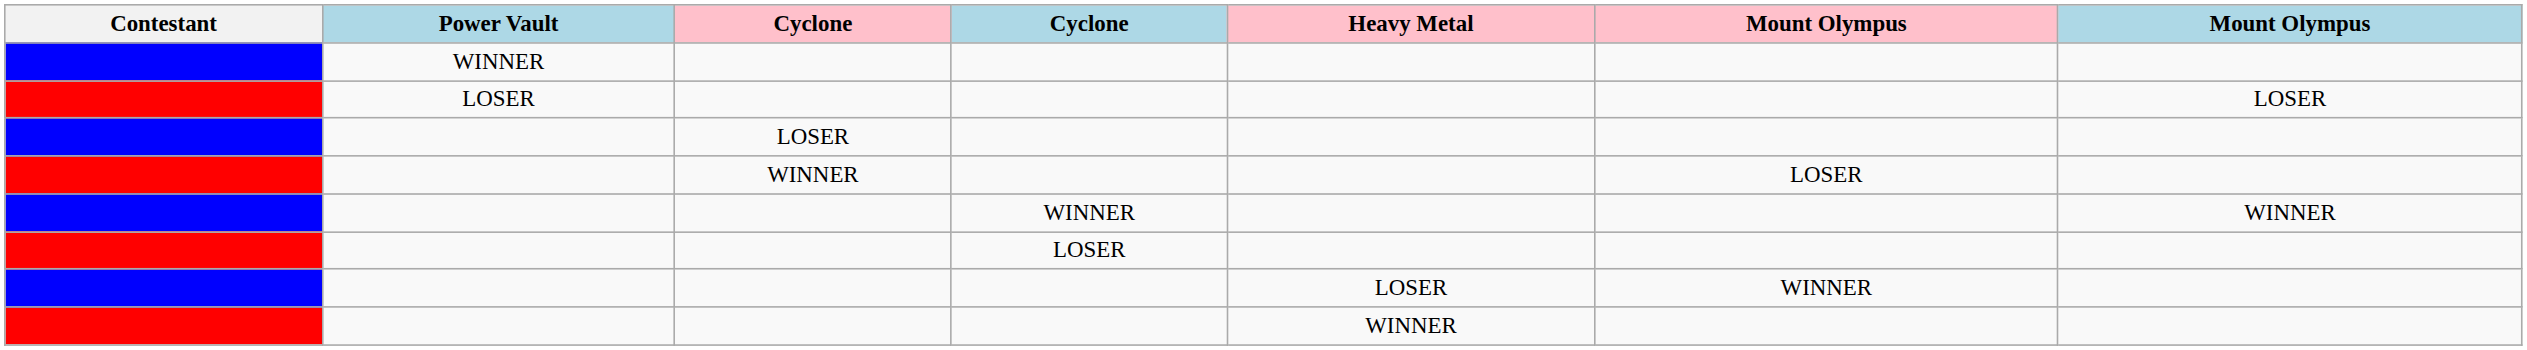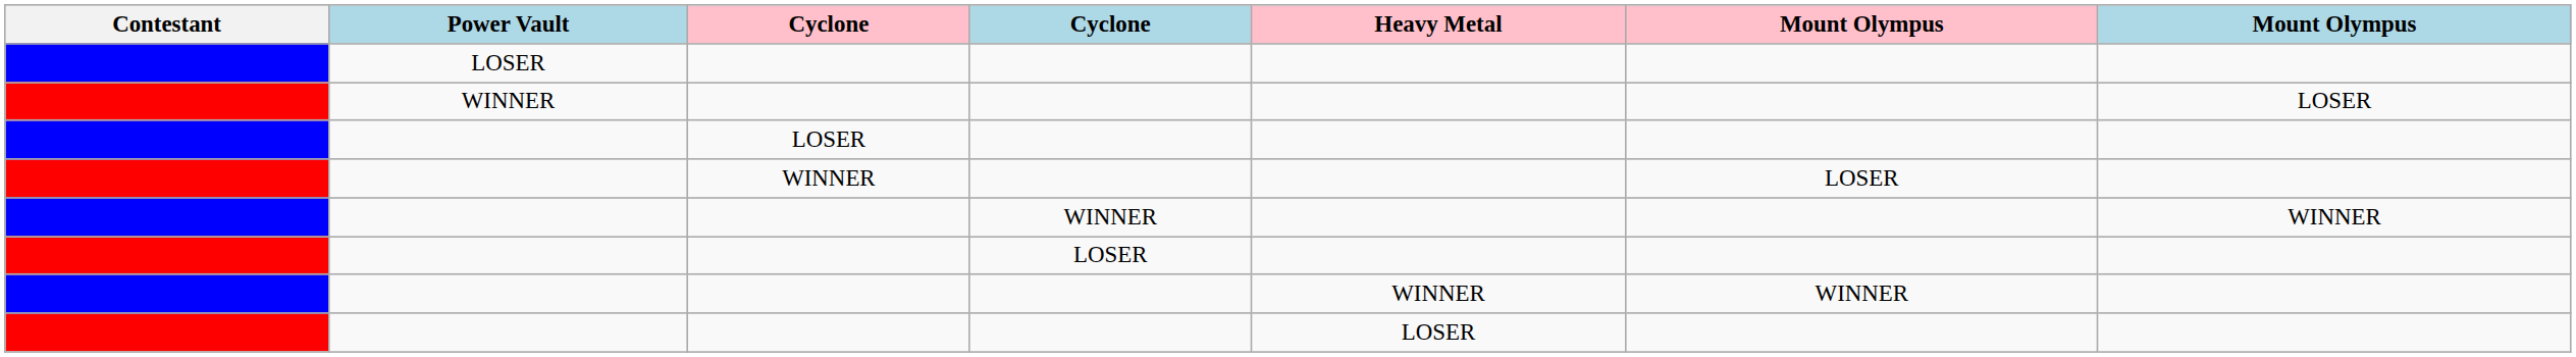row 2 | Power Vault: WINNER -> LOSER
row 3 | Power Vault: LOSER -> WINNER
row 8 | Heavy Metal: LOSER -> WINNER
row 9 | Heavy Metal: WINNER -> LOSER
